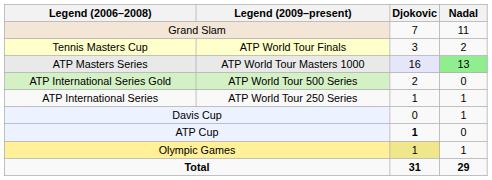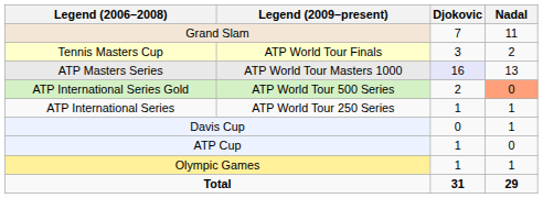ATP Masters Series | Nadal: lightgreen background -> no background
ATP International Series Gold | Nadal: no background -> lightsalmon background
ATP Cup | Djokovic: bold -> normal
Olympic Games | Djokovic: khaki background -> no background
